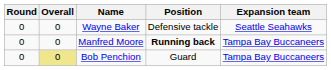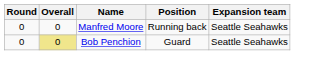- row: 0 | 0 | Wayne Baker | Defensive tackle | Seattle Seahawks
Manfred Moore | Position: bold -> normal
Manfred Moore | Expansion team: Tampa Bay Buccaneers -> Seattle Seahawks
Bob Penchion | Expansion team: Tampa Bay Buccaneers -> Seattle Seahawks
